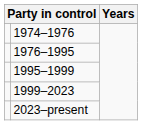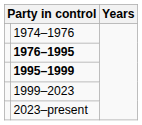1976–1995 | column 2: normal -> bold
1995–1999 | column 2: normal -> bold
